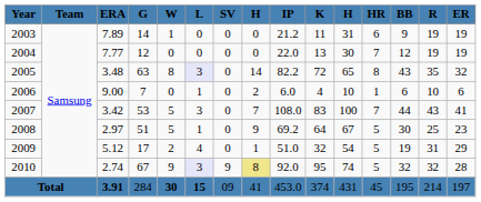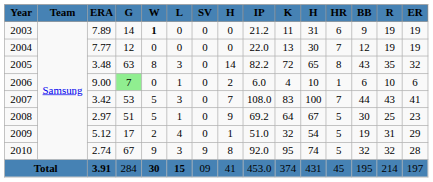2003 | W: normal -> bold
2005 | L: lavender background -> no background
2006 | G: no background -> lightgreen background
2010 | L: lavender background -> no background
2010 | column 8: khaki background -> no background
